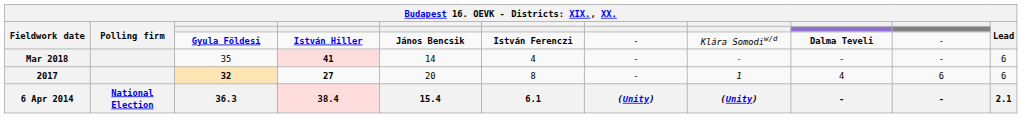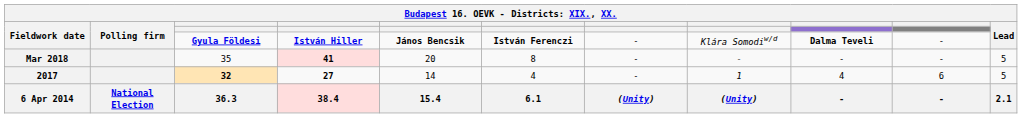Mar 2018 | column 5: 14 -> 20
Mar 2018 | column 6: 4 -> 8
Mar 2018 | Lead: 6 -> 5
2017 | column 5: 20 -> 14
2017 | column 6: 8 -> 4
2017 | Lead: 6 -> 5
